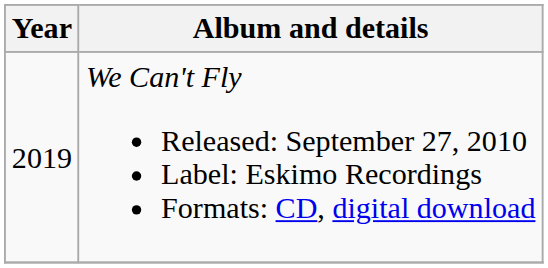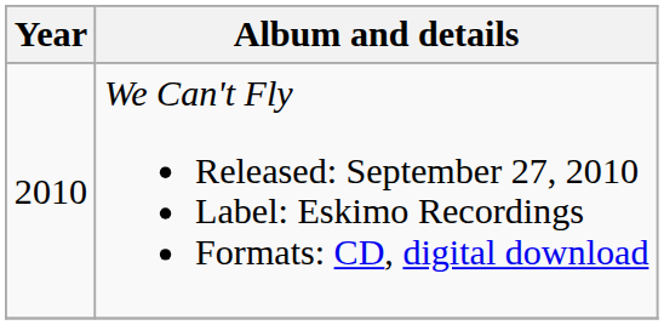row 2 | Year: 2019 -> 2010
